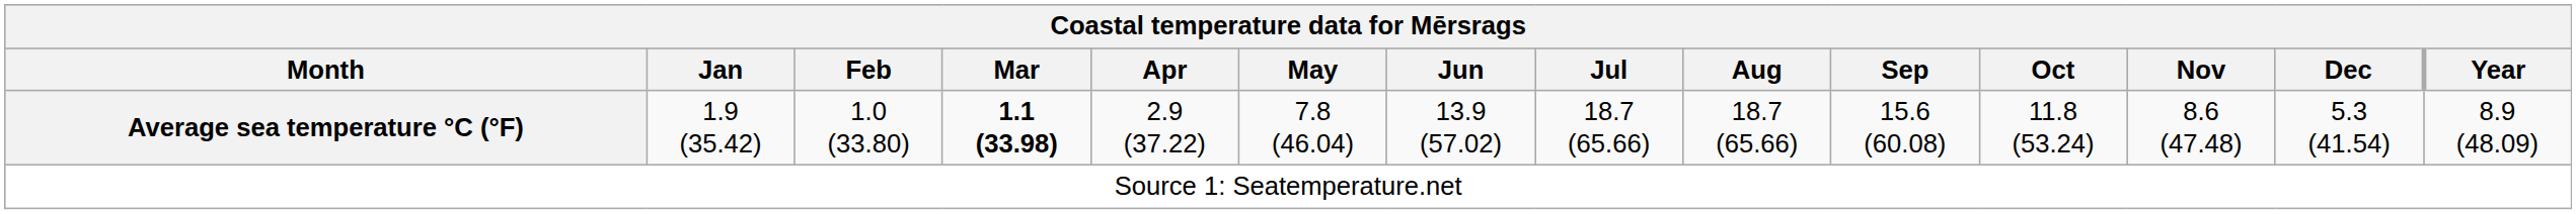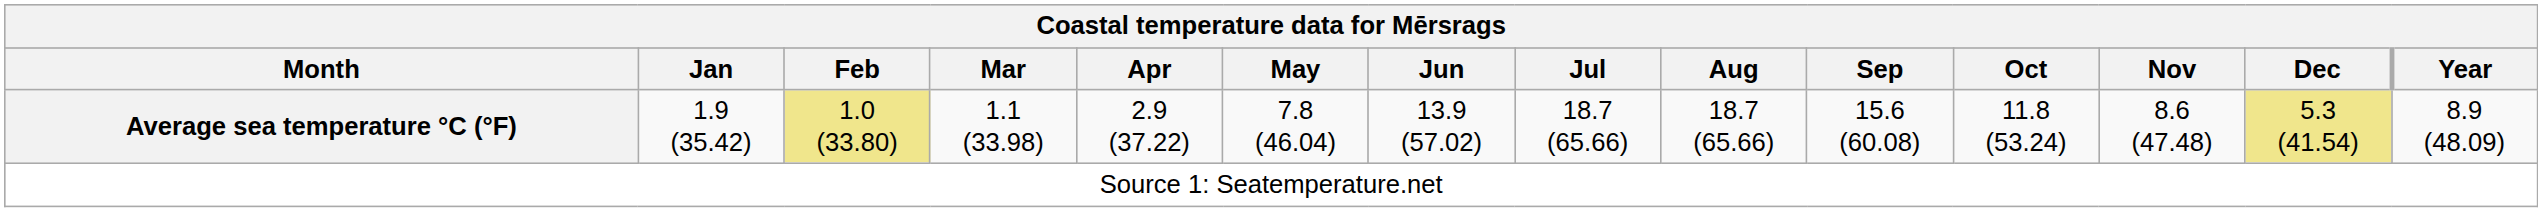row 3 | Feb: no background -> khaki background
row 3 | Mar: bold -> normal
row 3 | Dec: no background -> khaki background
